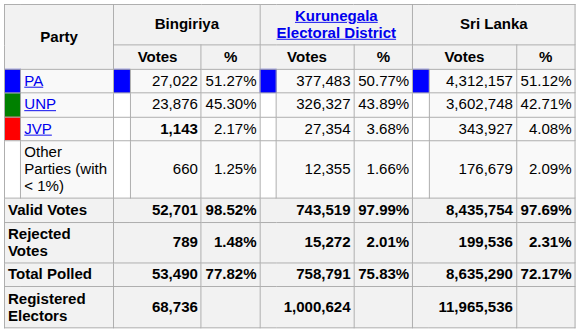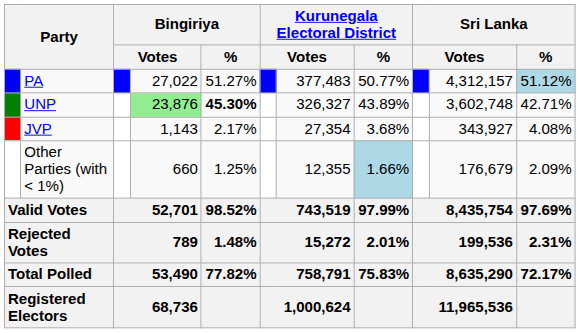PA | Sri Lanka / %: no background -> lightblue background
UNP | column 4: no background -> lightgreen background
UNP | Bingiriya / %: normal -> bold
JVP | column 4: bold -> normal
Other Parties (with < 1%) | Kurunegala Electoral District / %: no background -> lightblue background
